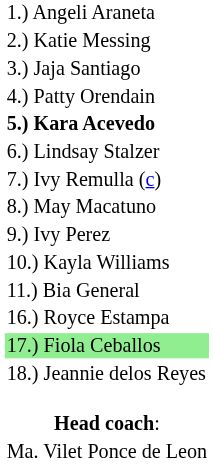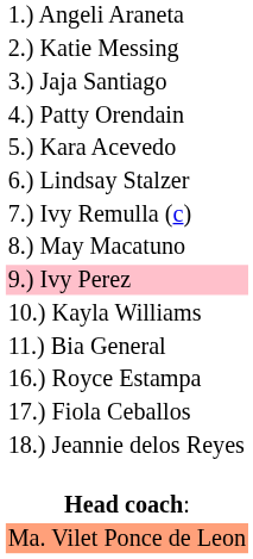row 5 | column 1: bold -> normal
row 9 | column 1: no background -> pink background
row 13 | column 1: lightgreen background -> no background
row 16 | column 1: no background -> lightsalmon background
